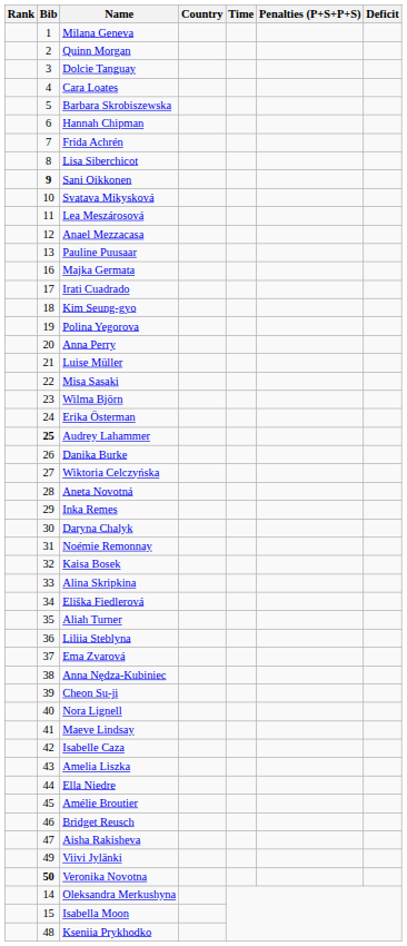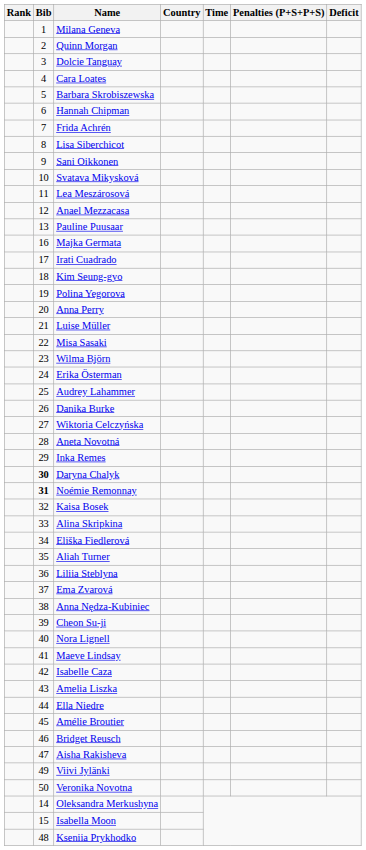Sani Oikkonen | Bib: bold -> normal
Audrey Lahammer | Bib: bold -> normal
Daryna Chalyk | Bib: normal -> bold
Noémie Remonnay | Bib: normal -> bold
Veronika Novotna | Bib: bold -> normal
